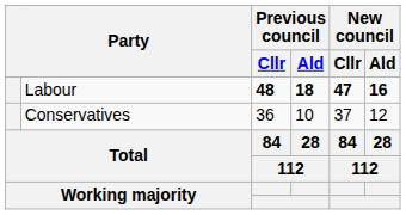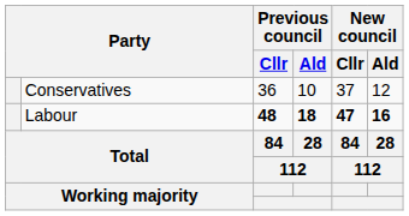rows swapped: Labour <-> Conservatives
